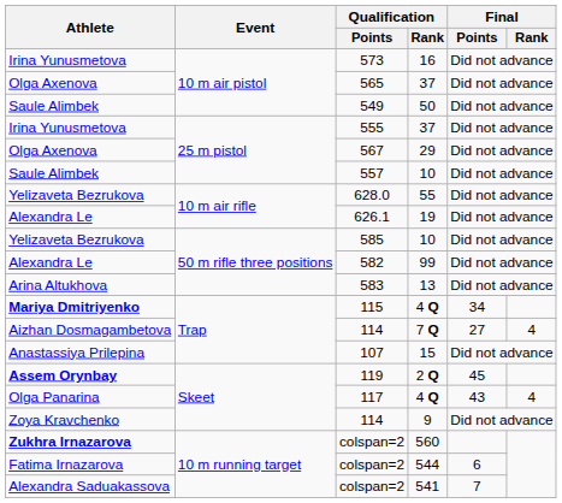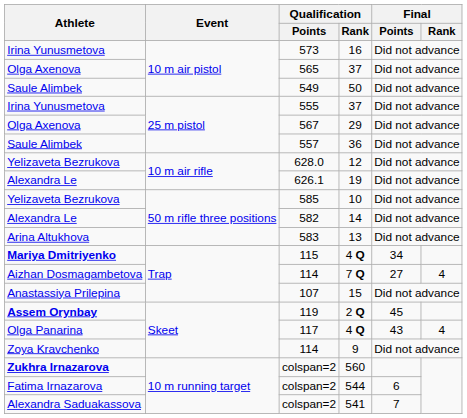557 | Qualification / Rank: 10 -> 36
628.0 | Qualification / Rank: 55 -> 12
582 | Qualification / Rank: 99 -> 14
